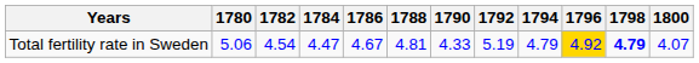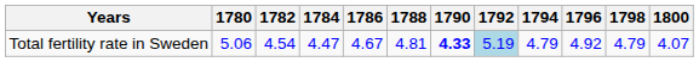row 2 | 1790: normal -> bold
row 2 | 1792: no background -> lightblue background
row 2 | 1796: gold background -> no background
row 2 | 1798: bold -> normal
